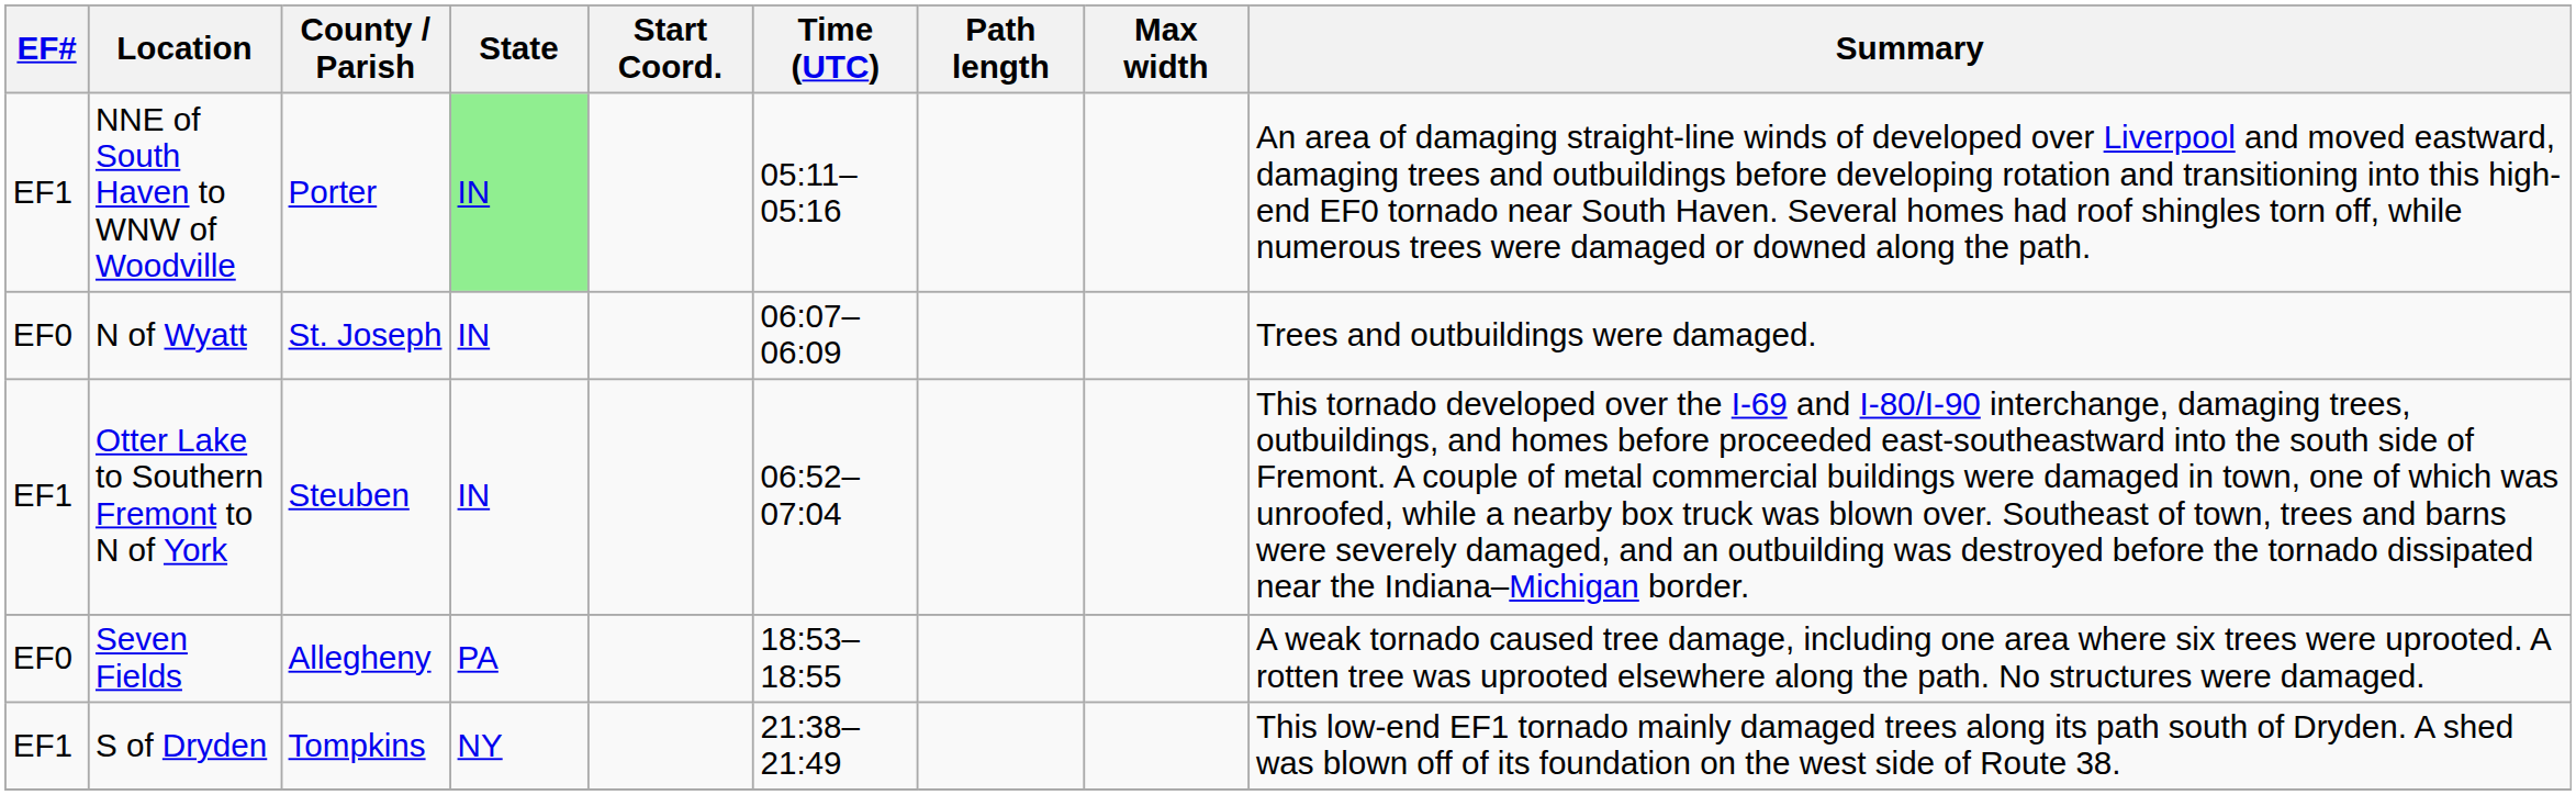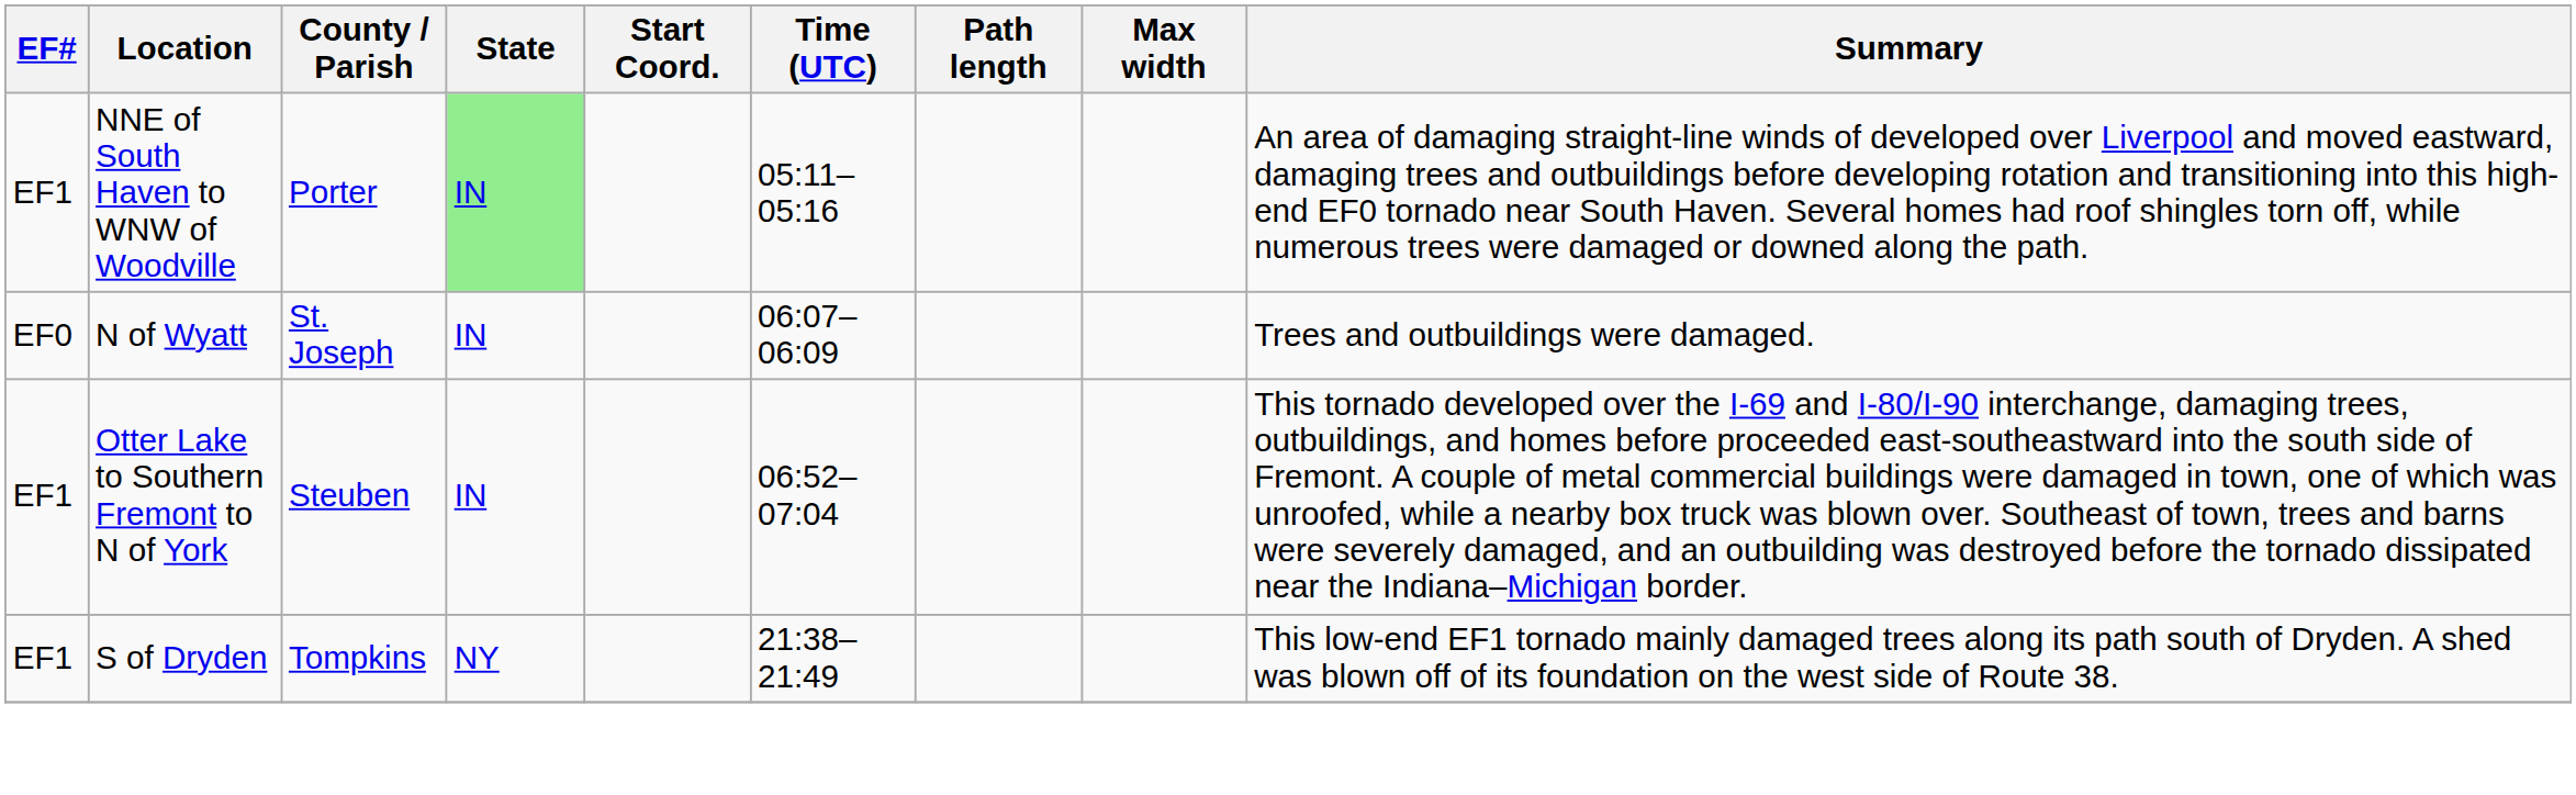- row: EF0 | Seven Fields | Allegheny | PA | 18:53–18:55 | A weak tornado caused tree damage, including one area where six trees were uprooted. A rotten tree was uprooted elsewhere along the path. No structures were damaged.
